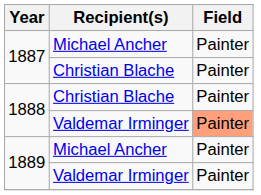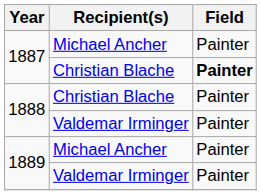1887 / Christian Blache | Field: normal -> bold
1888 / Valdemar Irminger | Field: lightsalmon background -> no background
